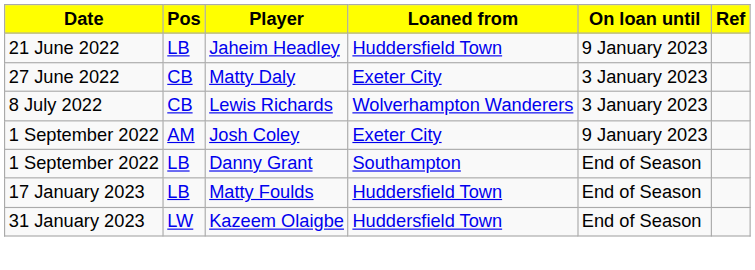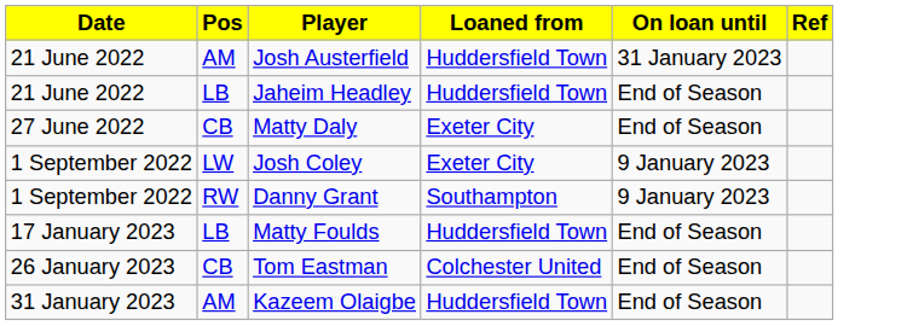+ row: 21 June 2022 | AM | Josh Austerfield | Huddersfield Town | 31 January 2023
Jaheim Headley | On loan until: 9 January 2023 -> End of Season
Matty Daly | On loan until: 3 January 2023 -> End of Season
- row: 8 July 2022 | CB | Lewis Richards | Wolverhampton Wanderers | 3 January 2023
Josh Coley | Pos: AM -> LW
Danny Grant | Pos: LB -> RW
Danny Grant | On loan until: End of Season -> 9 January 2023
+ row: 26 January 2023 | CB | Tom Eastman | Colchester United | End of Season
Kazeem Olaigbe | Pos: LW -> AM
